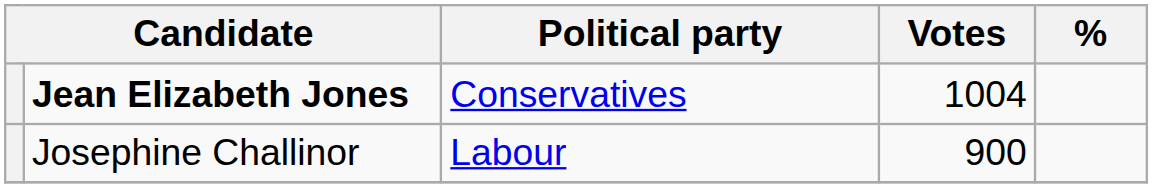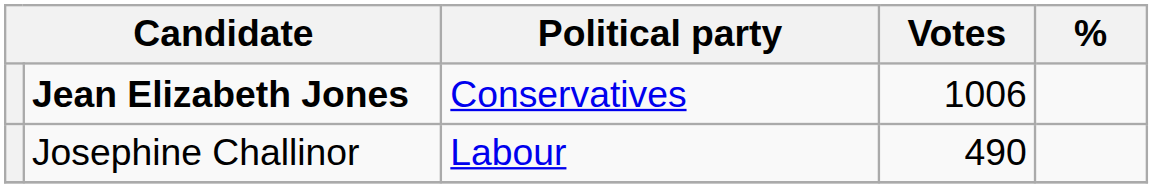Jean Elizabeth Jones | Votes: 1004 -> 1006
Josephine Challinor | Votes: 900 -> 490
